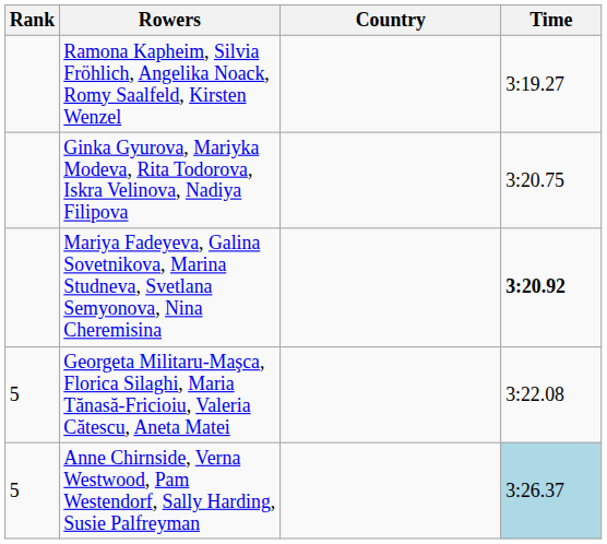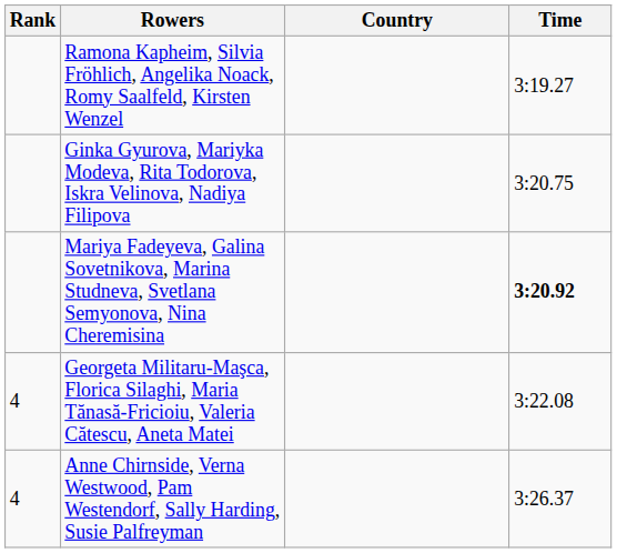row 5 | Rank: 5 -> 4
row 6 | Rank: 5 -> 4
row 6 | Time: lightblue background -> no background
